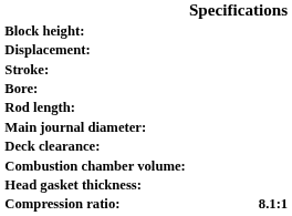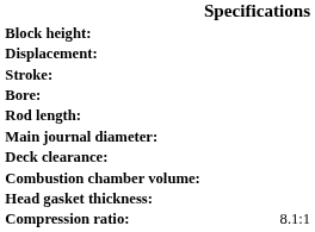Compression ratio: | column 2: bold -> normal
